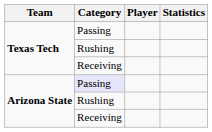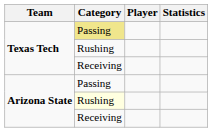Texas Tech / Passing | Category: no background -> khaki background
Arizona State / Passing | Category: lavender background -> no background
Arizona State / Rushing | Category: no background -> lightyellow background
